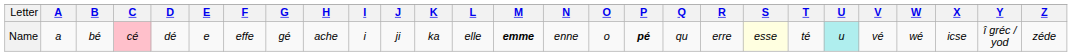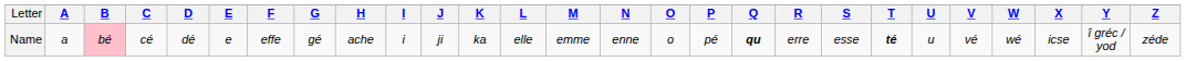Name | B: no background -> pink background
Name | C: pink background -> no background
Name | M: bold -> normal
Name | P: bold -> normal
Name | Q: normal -> bold
Name | S: lightyellow background -> no background
Name | T: normal -> bold
Name | U: paleturquoise background -> no background
